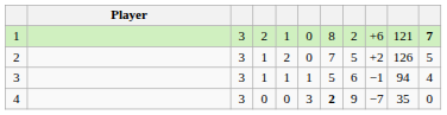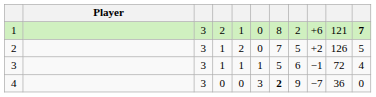row 4 | column 10: 94 -> 72
row 5 | column 10: 35 -> 36
